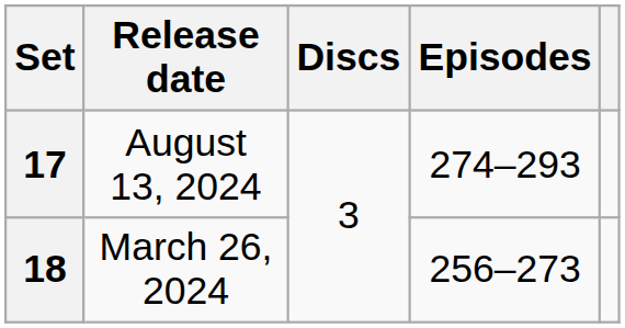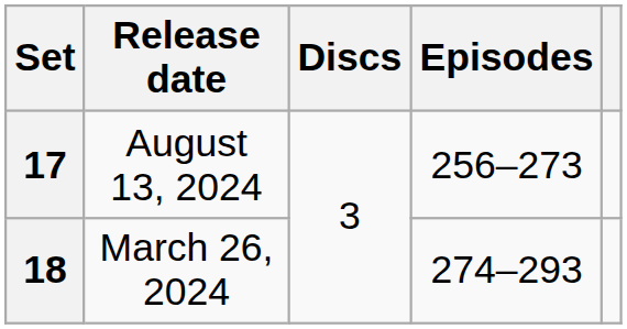17 | Episodes: 274–293 -> 256–273
18 | Episodes: 256–273 -> 274–293
